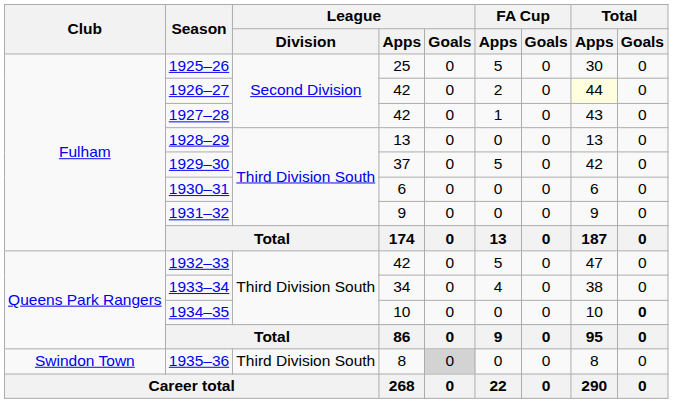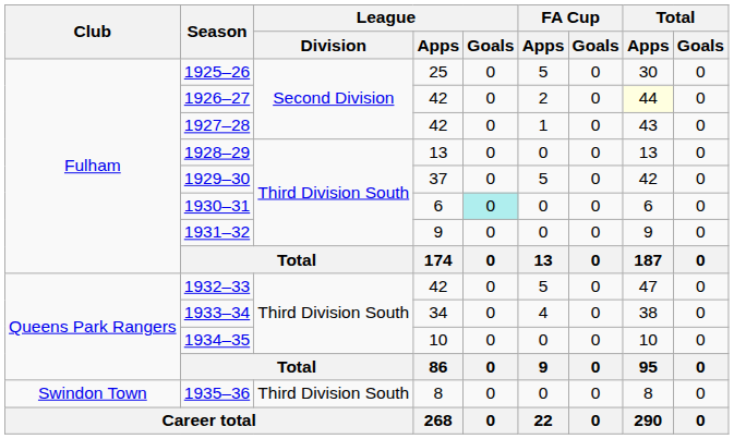1930–31 | League / Goals: no background -> paleturquoise background
1934–35 | Total / Goals: bold -> normal
1935–36 | League / Goals: lightgrey background -> no background
